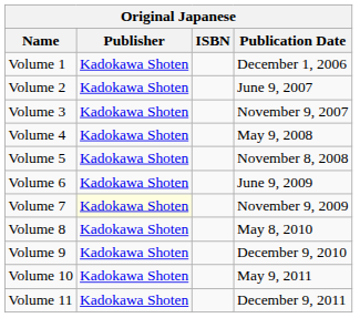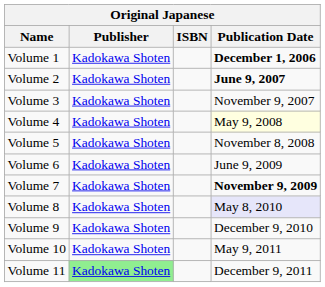Volume 1 | Publication Date: normal -> bold
Volume 2 | Publication Date: normal -> bold
Volume 4 | Publication Date: no background -> lightyellow background
Volume 7 | Publisher: lightyellow background -> no background
Volume 7 | Publication Date: normal -> bold
Volume 8 | Publication Date: no background -> lavender background
Volume 11 | Publisher: no background -> lightgreen background
